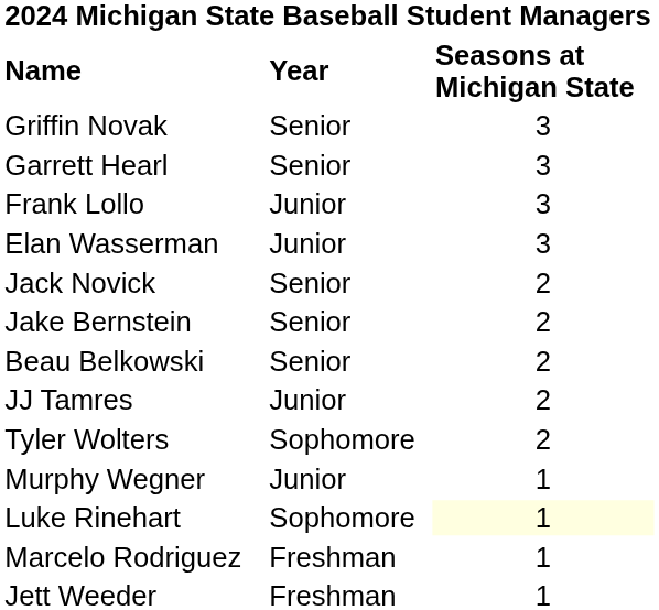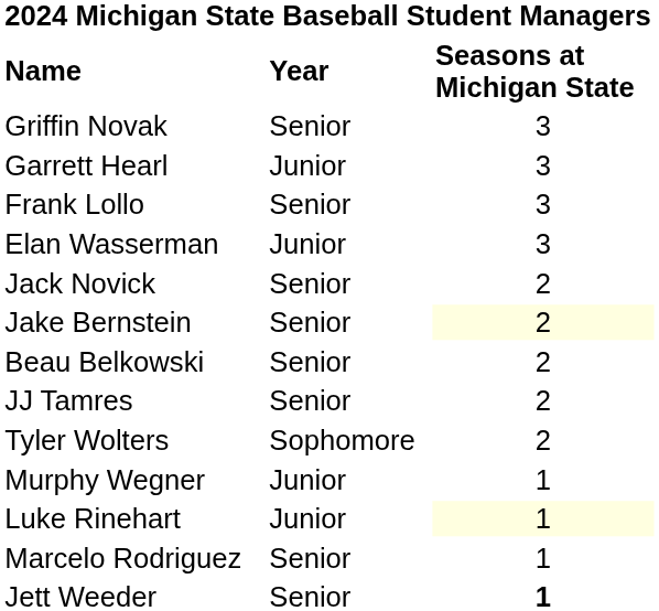Garrett Hearl | Year: Senior -> Junior
Frank Lollo | Year: Junior -> Senior
Jake Bernstein | Seasons at Michigan State: no background -> lightyellow background
JJ Tamres | Year: Junior -> Senior
Luke Rinehart | Year: Sophomore -> Junior
Marcelo Rodriguez | Year: Freshman -> Senior
Jett Weeder | Year: Freshman -> Senior
Jett Weeder | Seasons at Michigan State: normal -> bold
